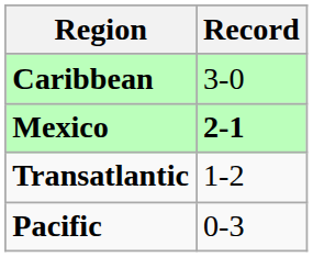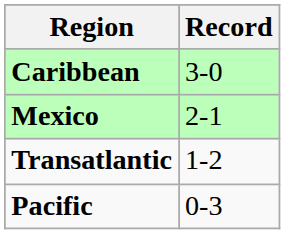Mexico | Record: bold -> normal
